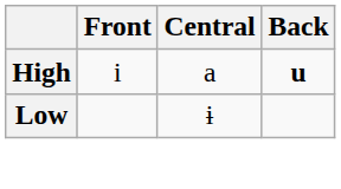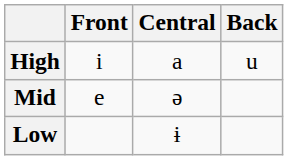High | Back: bold -> normal
+ row: Mid | e | ə
